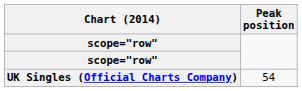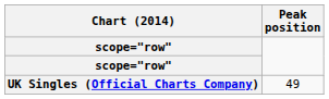UK Singles (Official Charts Company) | Peak position: 54 -> 49
